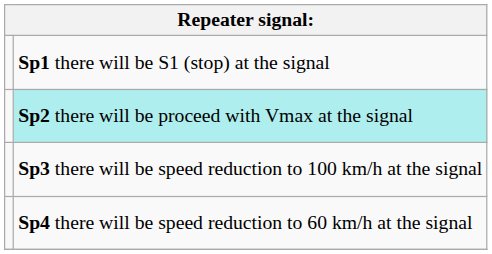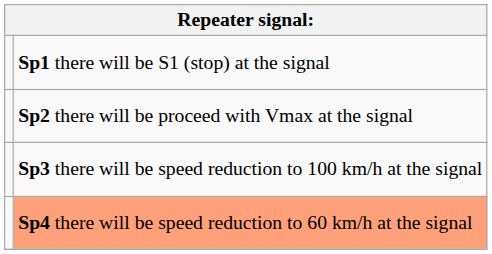Sp2 there will be proceed with Vmax at the signal | column 2: paleturquoise background -> no background
Sp4 there will be speed reduction to 60 km/h at the signal | column 2: no background -> lightsalmon background
